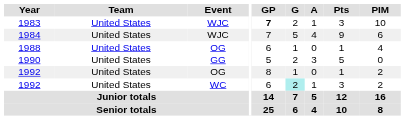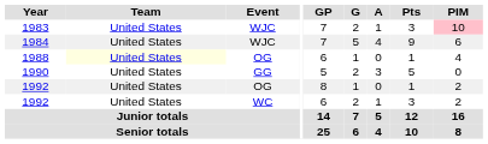1983 | GP: bold -> normal
1983 | PIM: no background -> pink background
1988 | Team: no background -> lightyellow background
1992 / WC | G: paleturquoise background -> no background
